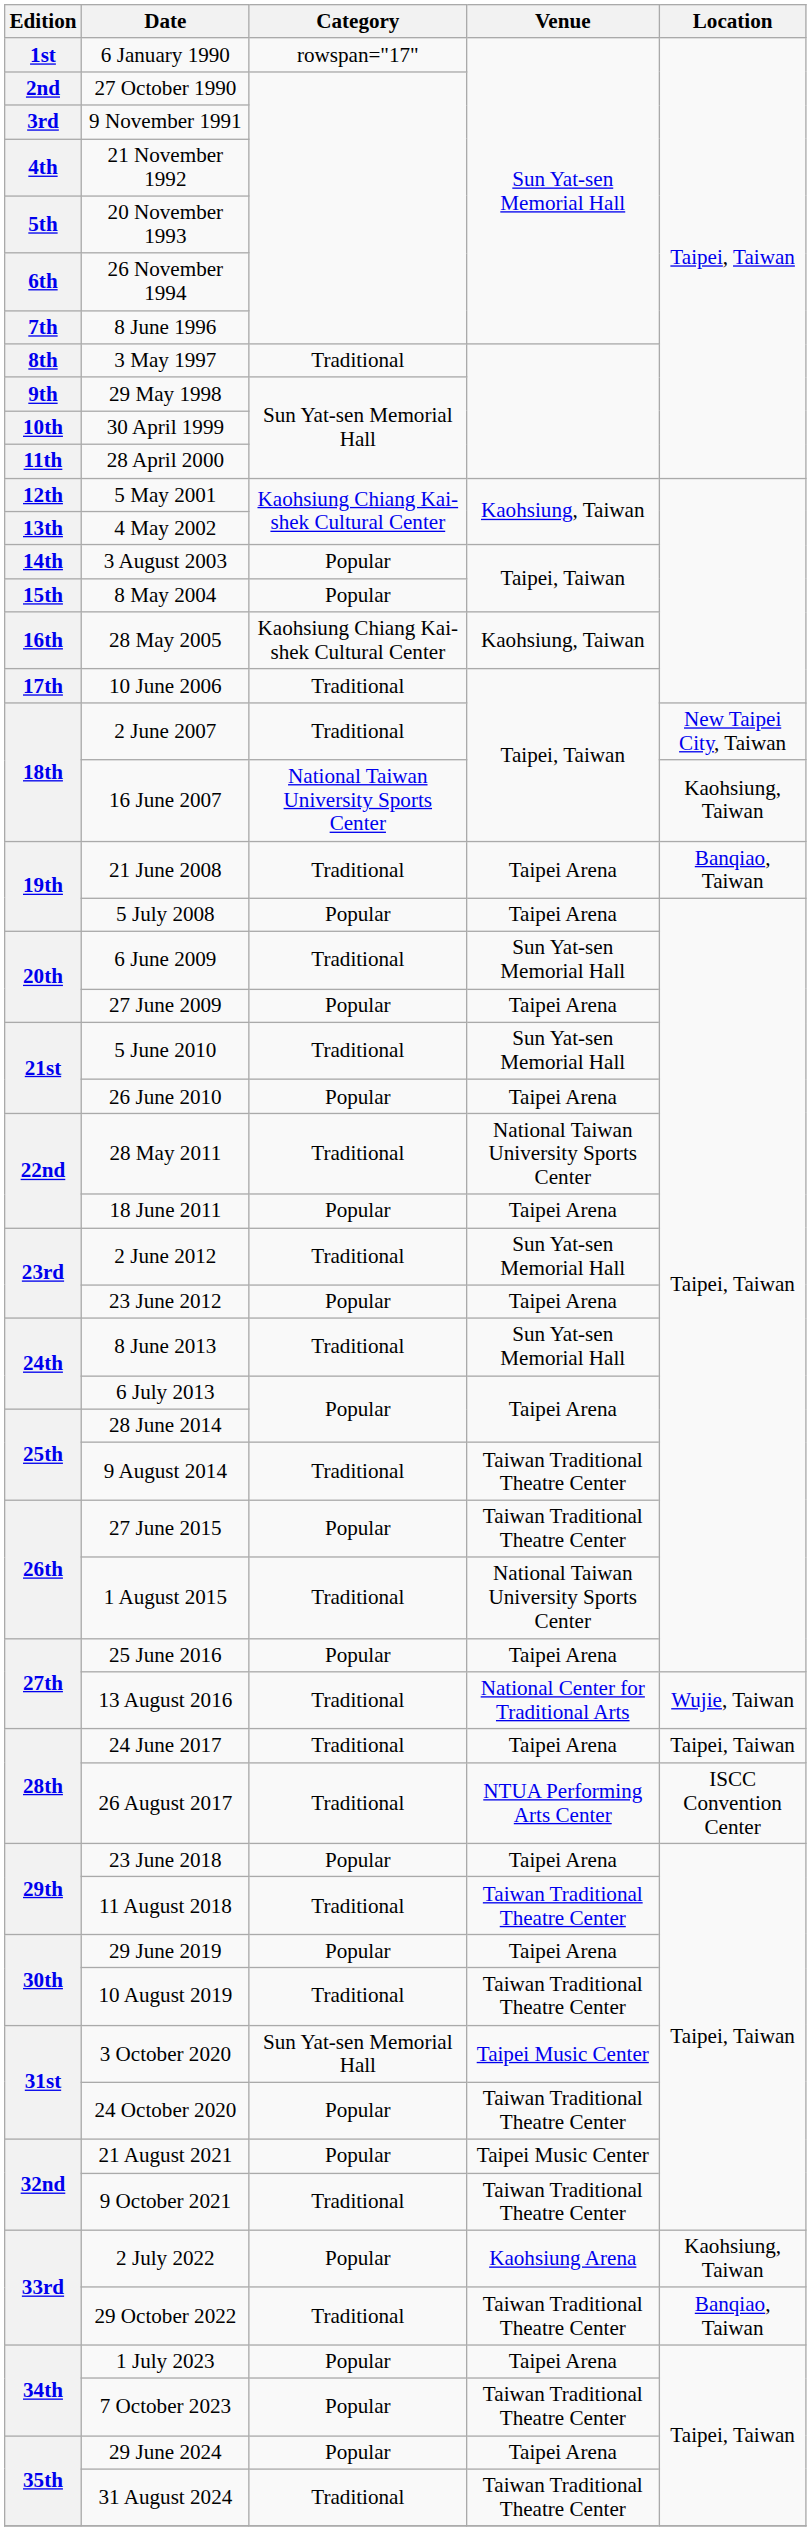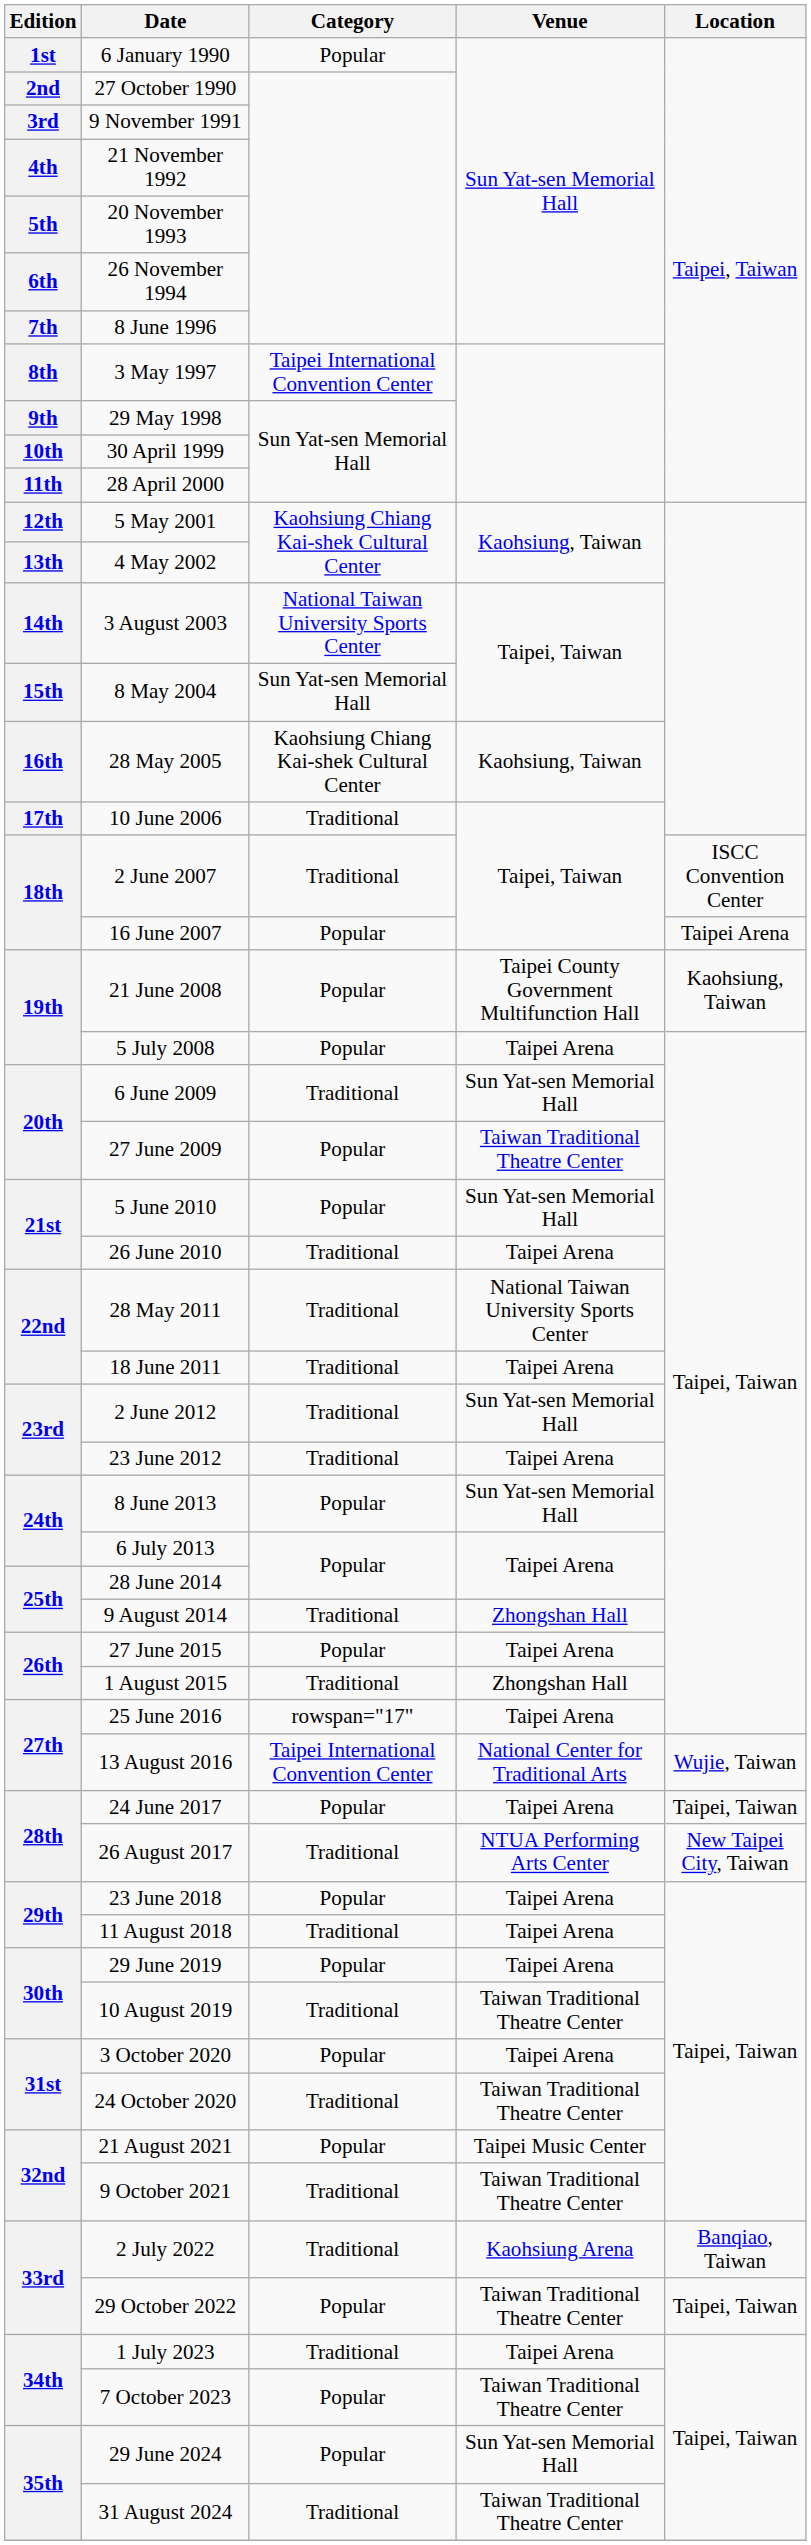6 January 1990 | Category: rowspan="17" -> Popular
3 May 1997 | Category: Traditional -> Taipei International Convention Center
3 August 2003 | Category: Popular -> National Taiwan University Sports Center
8 May 2004 | Category: Popular -> Sun Yat-sen Memorial Hall
2 June 2007 | Location: New Taipei City, Taiwan -> ISCC Convention Center
16 June 2007 | Category: National Taiwan University Sports Center -> Popular
16 June 2007 | Location: Kaohsiung, Taiwan -> Taipei Arena
21 June 2008 | Category: Traditional -> Popular
21 June 2008 | Venue: Taipei Arena -> Taipei County Government Multifunction Hall
21 June 2008 | Location: Banqiao, Taiwan -> Kaohsiung, Taiwan
27 June 2009 | Venue: Taipei Arena -> Taiwan Traditional Theatre Center
5 June 2010 | Category: Traditional -> Popular
26 June 2010 | Category: Popular -> Traditional
18 June 2011 | Category: Popular -> Traditional
23 June 2012 | Category: Popular -> Traditional
8 June 2013 | Category: Traditional -> Popular
9 August 2014 | Venue: Taiwan Traditional Theatre Center -> Zhongshan Hall
27 June 2015 | Venue: Taiwan Traditional Theatre Center -> Taipei Arena
1 August 2015 | Venue: National Taiwan University Sports Center -> Zhongshan Hall
25 June 2016 | Category: Popular -> rowspan="17"
13 August 2016 | Category: Traditional -> Taipei International Convention Center
24 June 2017 | Category: Traditional -> Popular
26 August 2017 | Location: ISCC Convention Center -> New Taipei City, Taiwan
11 August 2018 | Venue: Taiwan Traditional Theatre Center -> Taipei Arena
3 October 2020 | Category: Sun Yat-sen Memorial Hall -> Popular
3 October 2020 | Venue: Taipei Music Center -> Taipei Arena
24 October 2020 | Category: Popular -> Traditional
2 July 2022 | Category: Popular -> Traditional
2 July 2022 | Location: Kaohsiung, Taiwan -> Banqiao, Taiwan
29 October 2022 | Category: Traditional -> Popular
29 October 2022 | Location: Banqiao, Taiwan -> Taipei, Taiwan
1 July 2023 | Category: Popular -> Traditional
29 June 2024 | Venue: Taipei Arena -> Sun Yat-sen Memorial Hall
